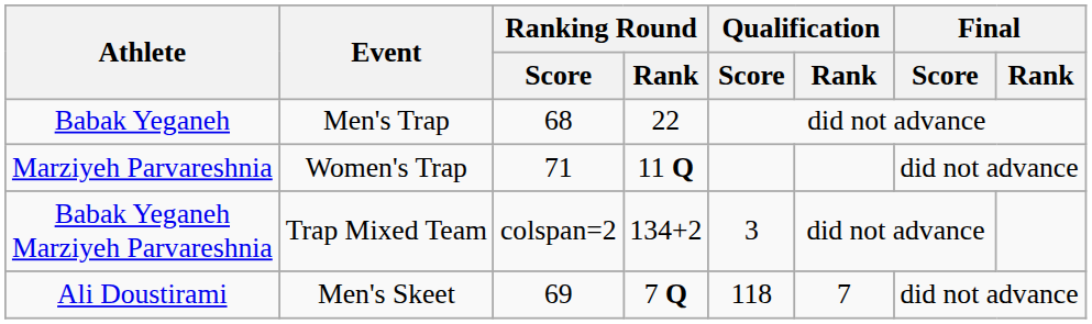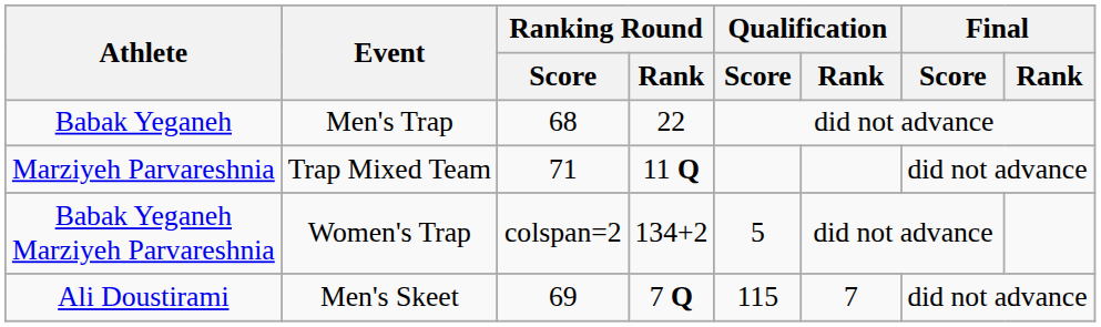Marziyeh Parvareshnia | Event: Women's Trap -> Trap Mixed Team
Babak Yeganeh Marziyeh Parvareshnia | Event: Trap Mixed Team -> Women's Trap
Babak Yeganeh Marziyeh Parvareshnia | Qualification / Score: 3 -> 5
Ali Doustirami | Qualification / Score: 118 -> 115
